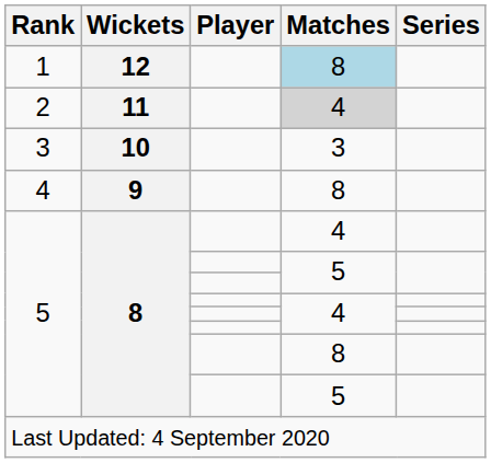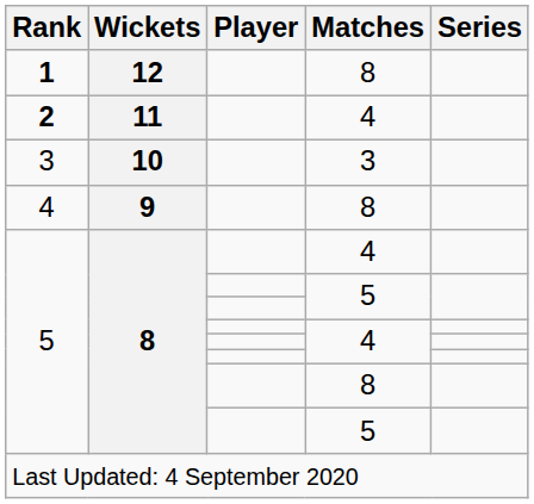1 | Rank: normal -> bold
1 | Matches: lightblue background -> no background
2 | Rank: normal -> bold
2 | Matches: lightgrey background -> no background
